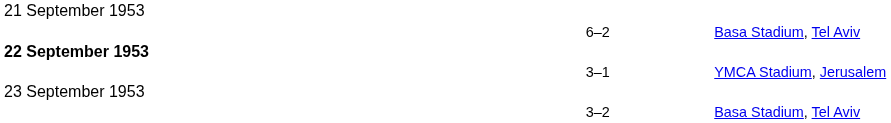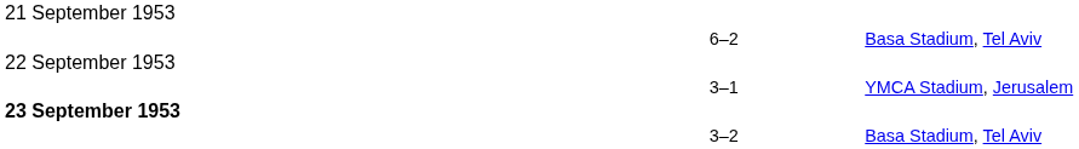22 September 1953 | column 1: bold -> normal
23 September 1953 | column 1: normal -> bold
